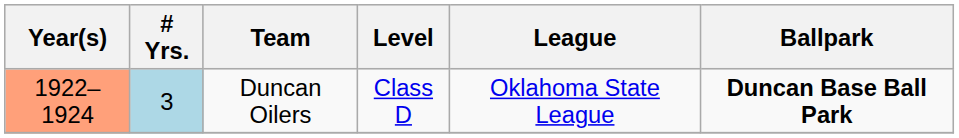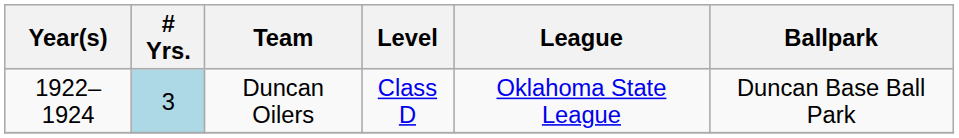Duncan Oilers | Year(s): lightsalmon background -> no background
Duncan Oilers | Ballpark: bold -> normal
